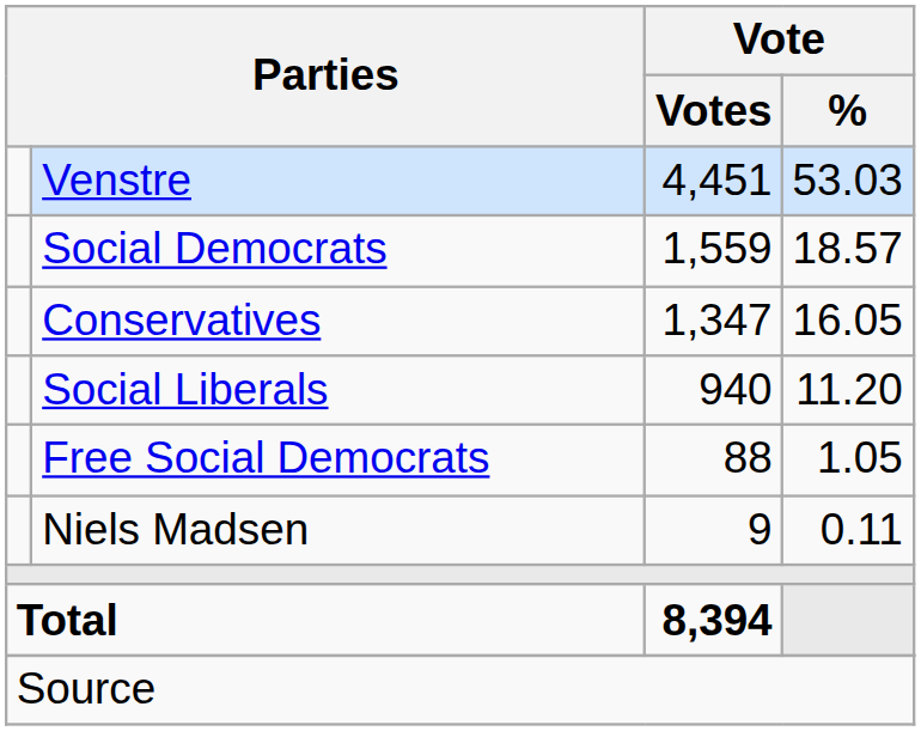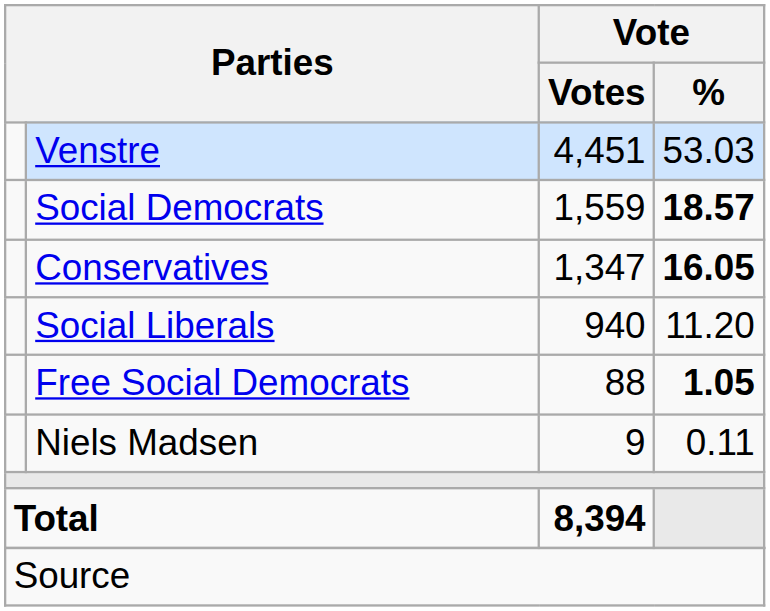Social Democrats | Vote / %: normal -> bold
Conservatives | Vote / %: normal -> bold
Free Social Democrats | Vote / %: normal -> bold
